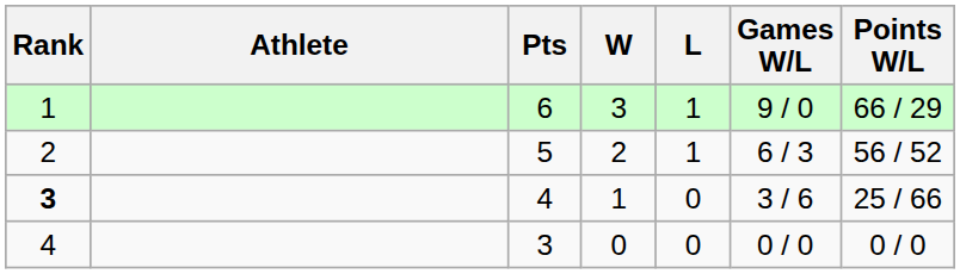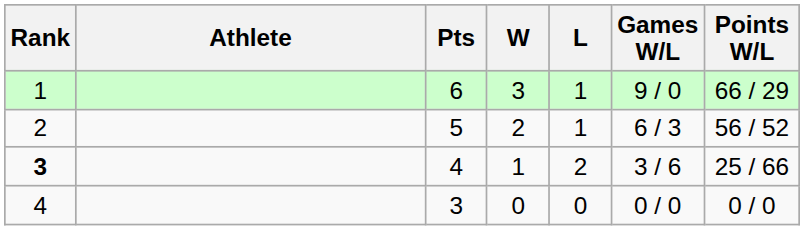row 4 | L: 0 -> 2
